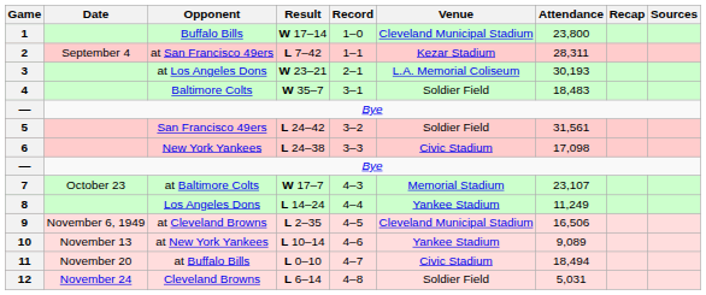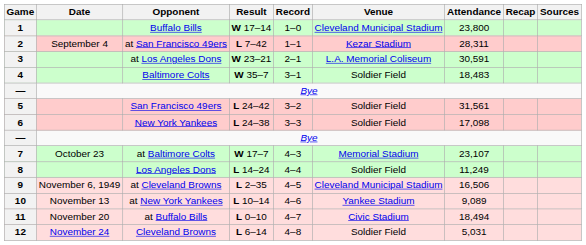3 | Attendance: 30,193 -> 30,591
6 | Venue: Civic Stadium -> Soldier Field
8 | Venue: Yankee Stadium -> Soldier Field
